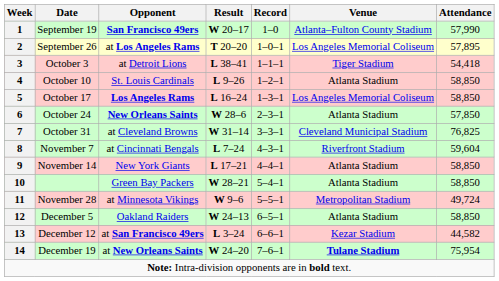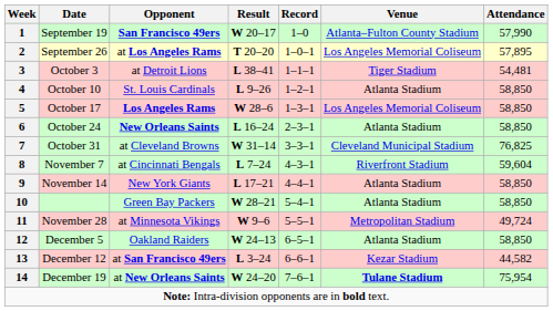3 | Attendance: 54,418 -> 54,481
5 | Result: L 16–24 -> W 28–6
6 | Result: W 28–6 -> L 16–24
6 | Attendance: 57,850 -> 58,850
